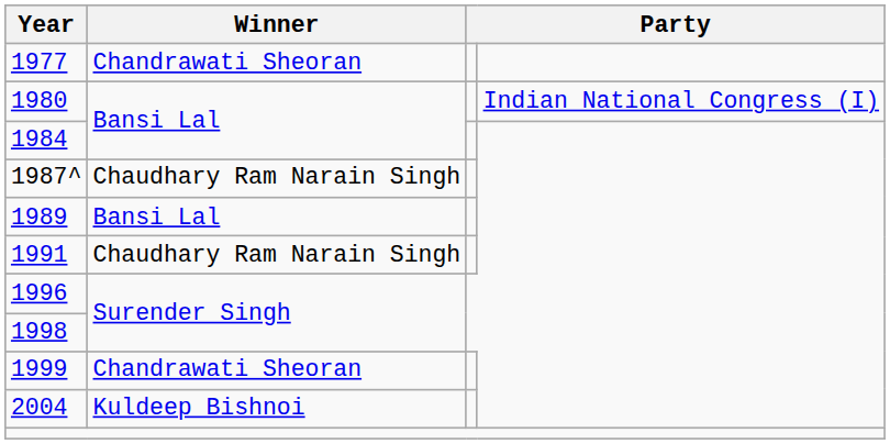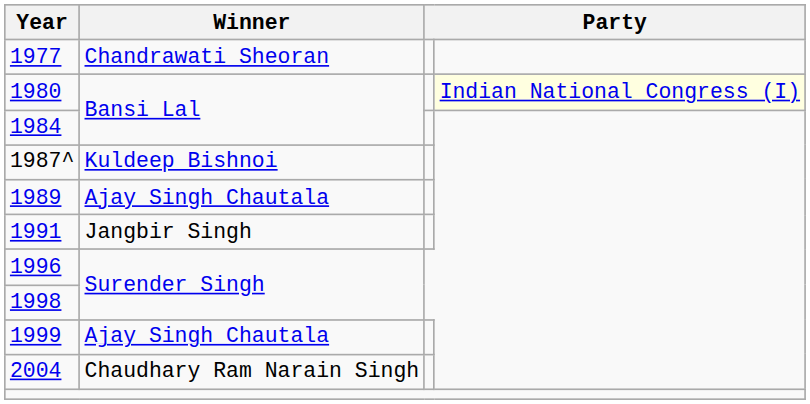1980 | column 4: no background -> lightyellow background
1987^ | Winner: Chaudhary Ram Narain Singh -> Kuldeep Bishnoi
1989 | Winner: Bansi Lal -> Ajay Singh Chautala
1991 | Winner: Chaudhary Ram Narain Singh -> Jangbir Singh
1999 | Winner: Chandrawati Sheoran -> Ajay Singh Chautala
2004 | Winner: Kuldeep Bishnoi -> Chaudhary Ram Narain Singh
